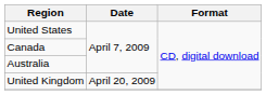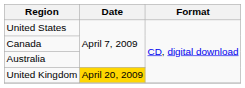United Kingdom | Date: no background -> gold background
